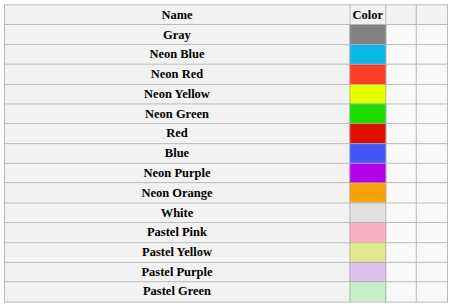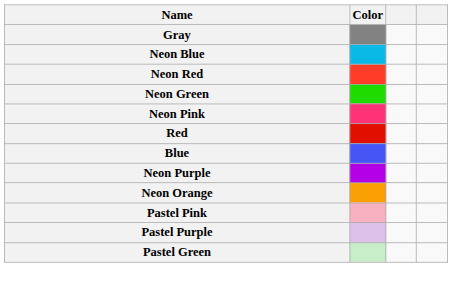- row: Neon Yellow
+ row: Neon Pink
- row: White
- row: Pastel Yellow
